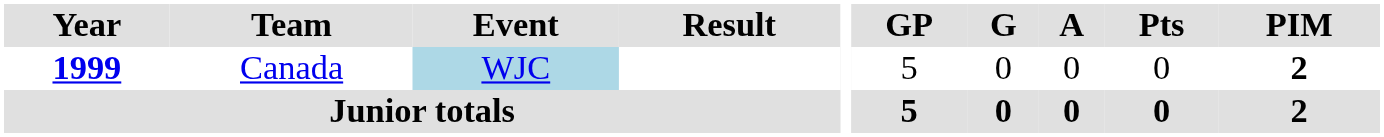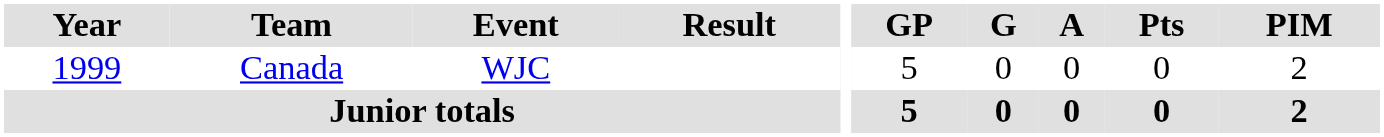Canada | Year: bold -> normal
Canada | Event: lightblue background -> no background
Canada | PIM: bold -> normal
